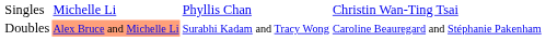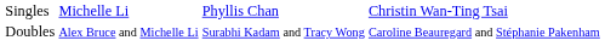Doubles | column 2: lightsalmon background -> no background
